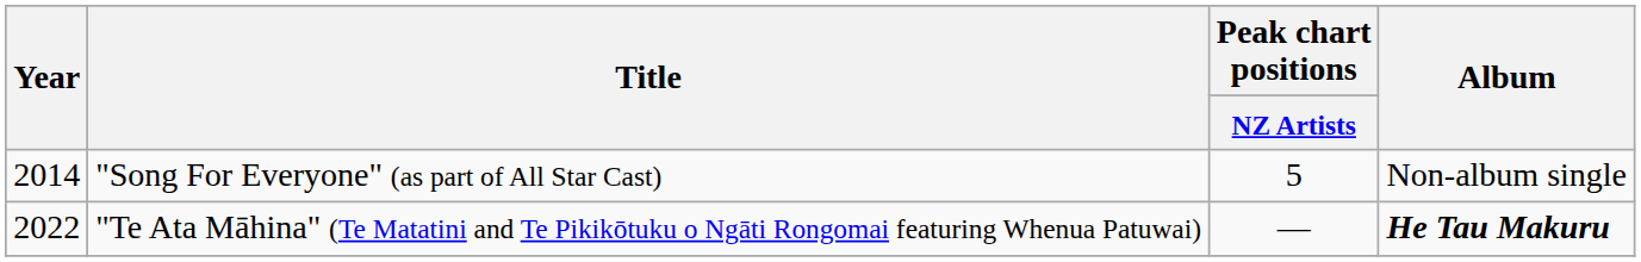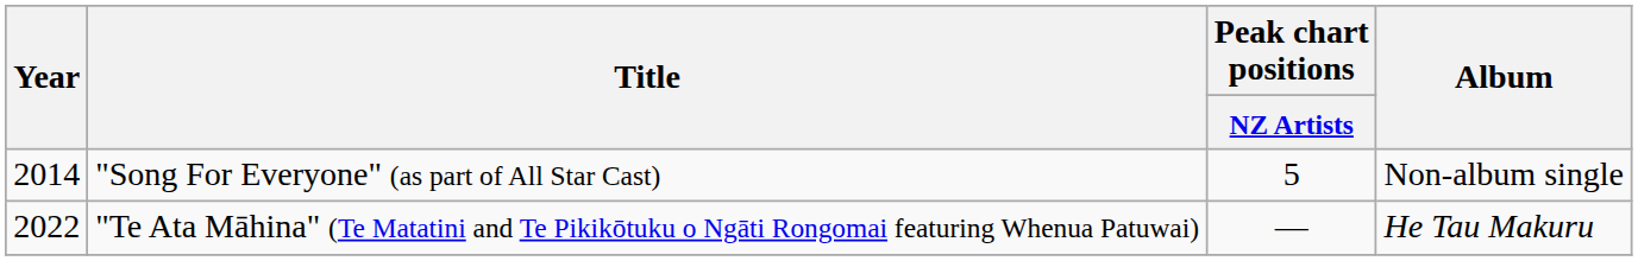row 4 | Album: bold -> normal
